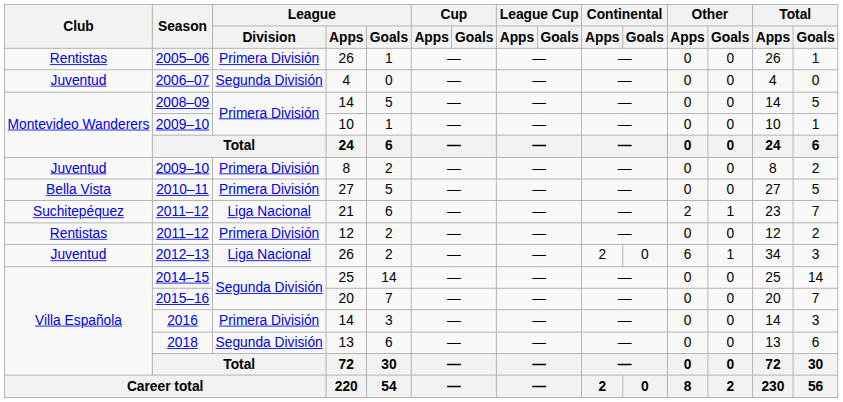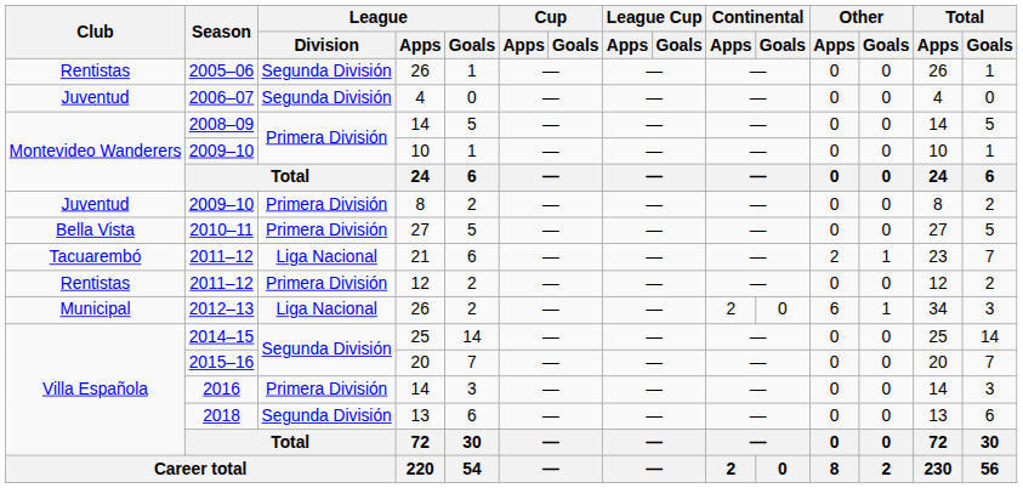2005–06 | League / Division: Primera División -> Segunda División
2011–12 / 21 | Club: Suchitepéquez -> Tacuarembó
2012–13 | Club: Juventud -> Municipal
